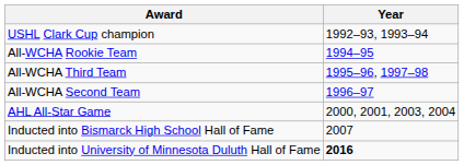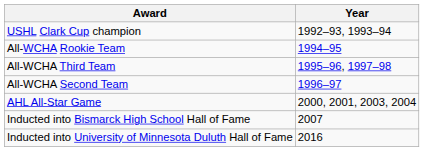Inducted into University of Minnesota Duluth Hall of Fame | Year: bold -> normal
